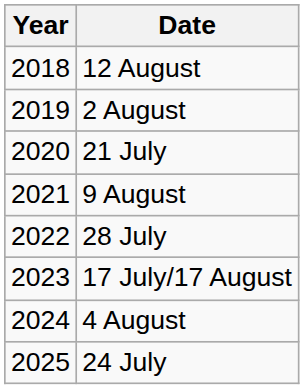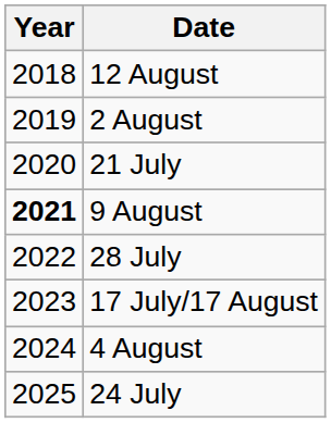9 August | Year: normal -> bold
